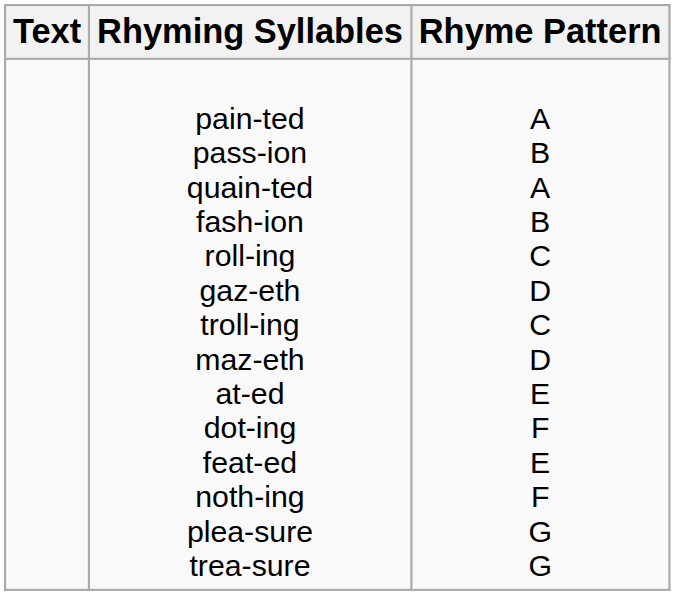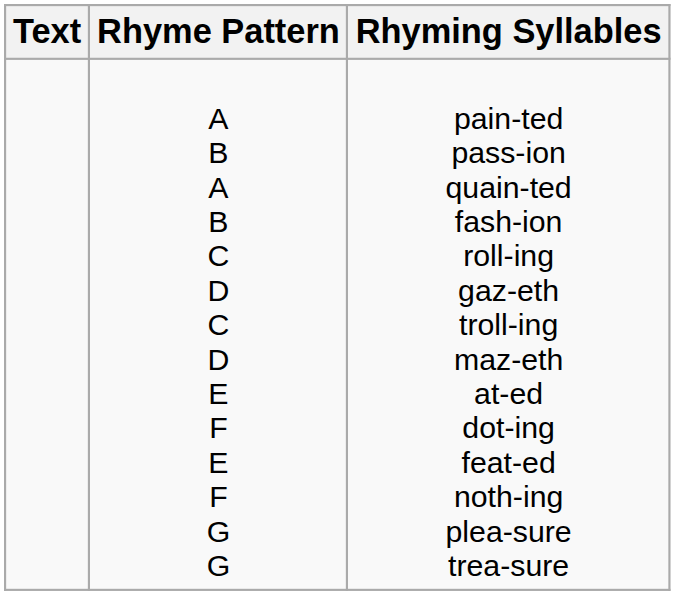columns swapped: Rhyming Syllables <-> Rhyme Pattern
